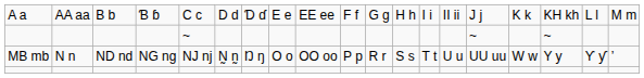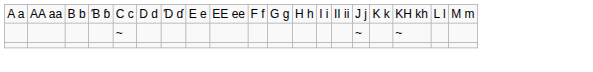- row: MB mb | N n | ND nd | NG ng | NJ nj | N̰ n̰ | Ŋ ŋ | O o | OO oo | P p | R r | S s | T t | U u | UU uu | W w | Y y | Ƴ ƴ | ’
